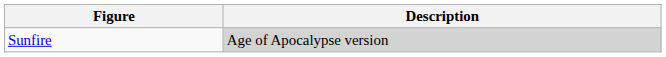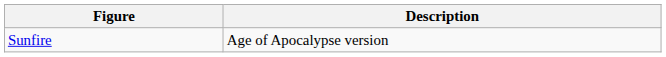Sunfire | Description: lightgrey background -> no background
